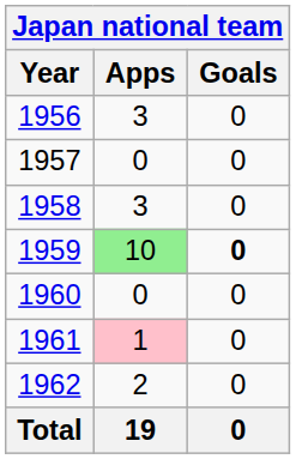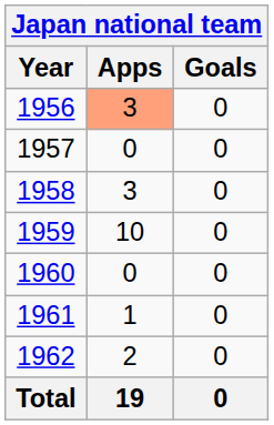1956 | Apps: no background -> lightsalmon background
1959 | Apps: lightgreen background -> no background
1959 | Goals: bold -> normal
1961 | Apps: pink background -> no background
